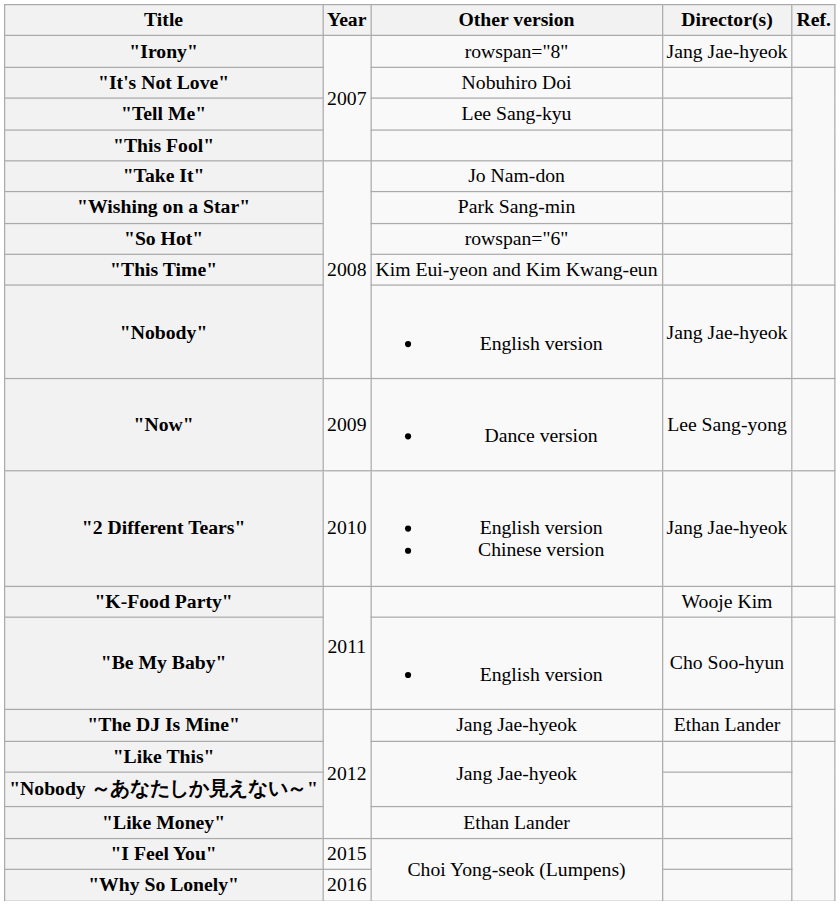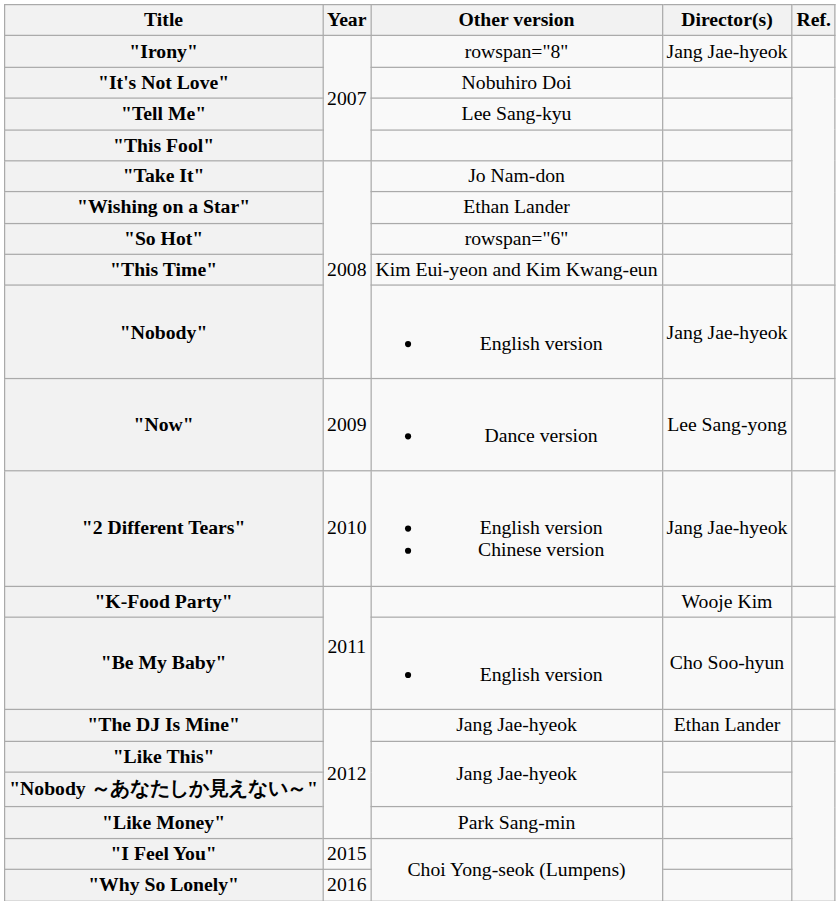"Wishing on a Star" | Other version: Park Sang-min -> Ethan Lander
"Like Money" | Other version: Ethan Lander -> Park Sang-min
